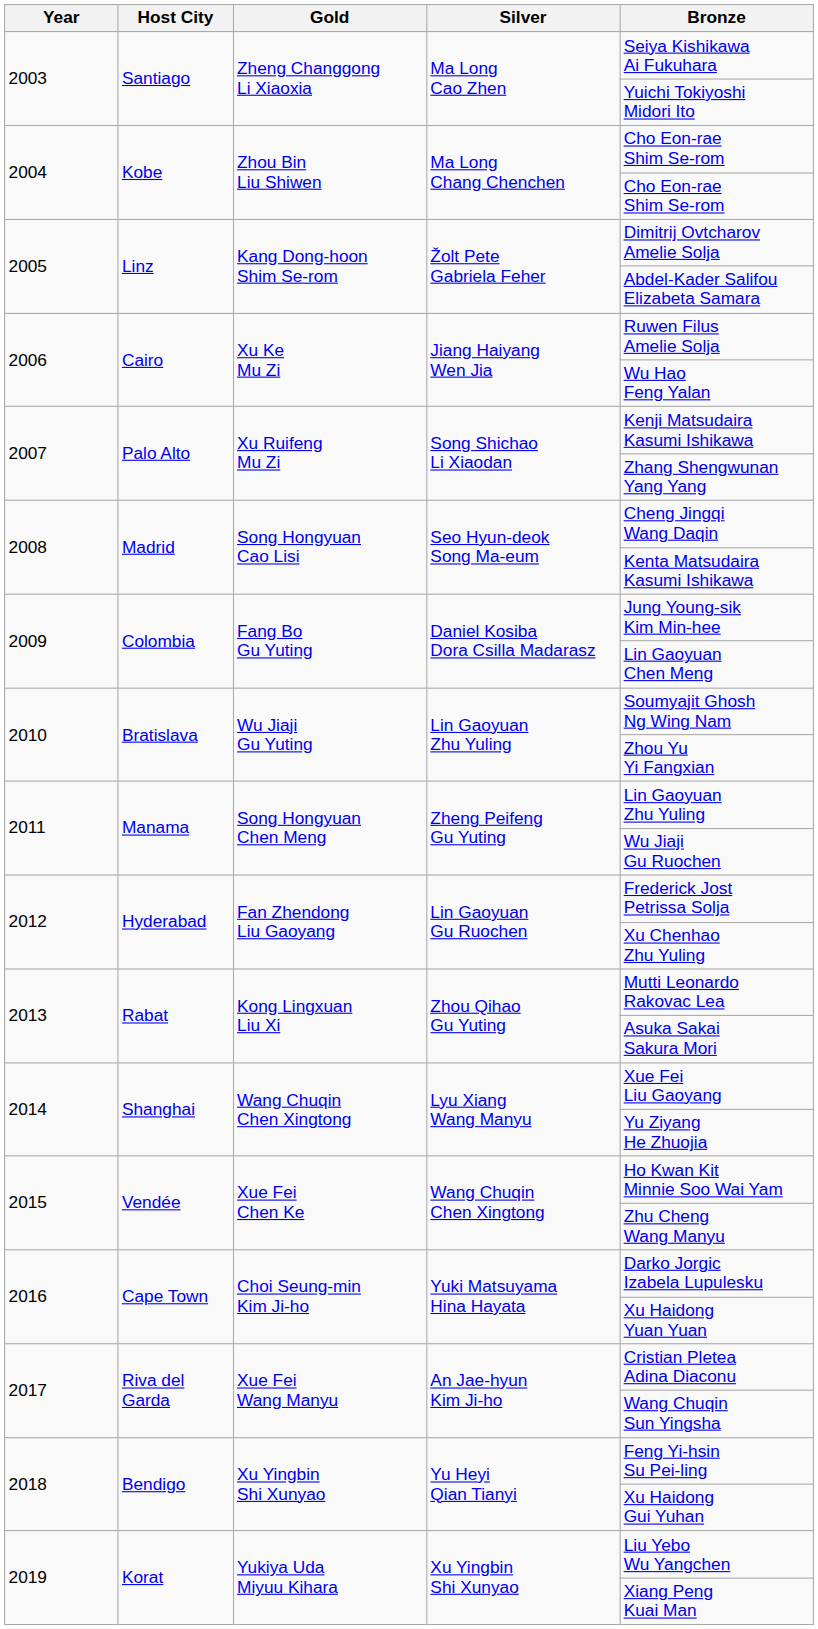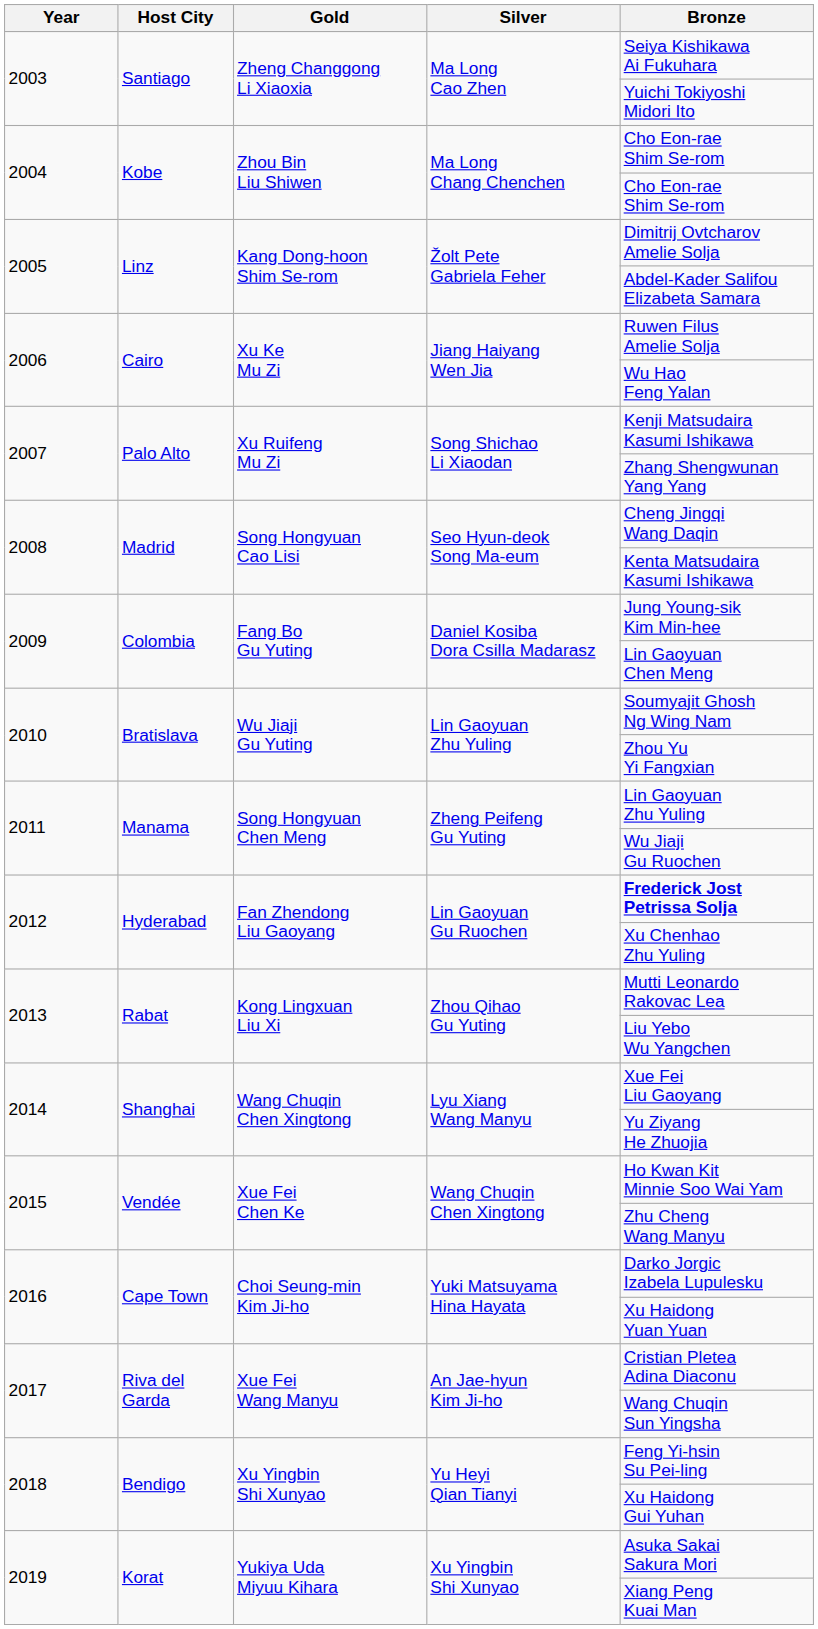row 20 | Bronze: normal -> bold
row 23 | Bronze: Asuka Sakai Sakura Mori -> Liu Yebo Wu Yangchen
row 34 | Bronze: Liu Yebo Wu Yangchen -> Asuka Sakai Sakura Mori
